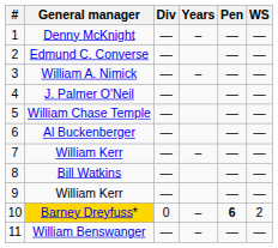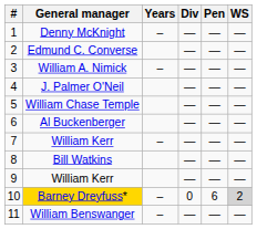columns swapped: Years <-> Div
Barney Dreyfuss* | Pen: bold -> normal
Barney Dreyfuss* | WS: no background -> lightgrey background
